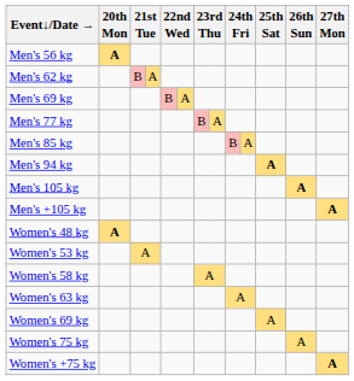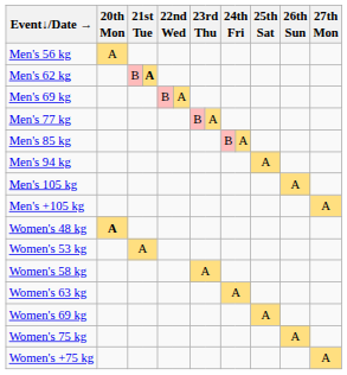Men's 56 kg | 20th Mon: bold -> normal
Men's 62 kg | column 4: normal -> bold
Men's 94 kg | 25th Sat: bold -> normal
Men's 105 kg | 26th Sun: bold -> normal
Men's +105 kg | 27th Mon: bold -> normal
Women's +75 kg | 27th Mon: bold -> normal
